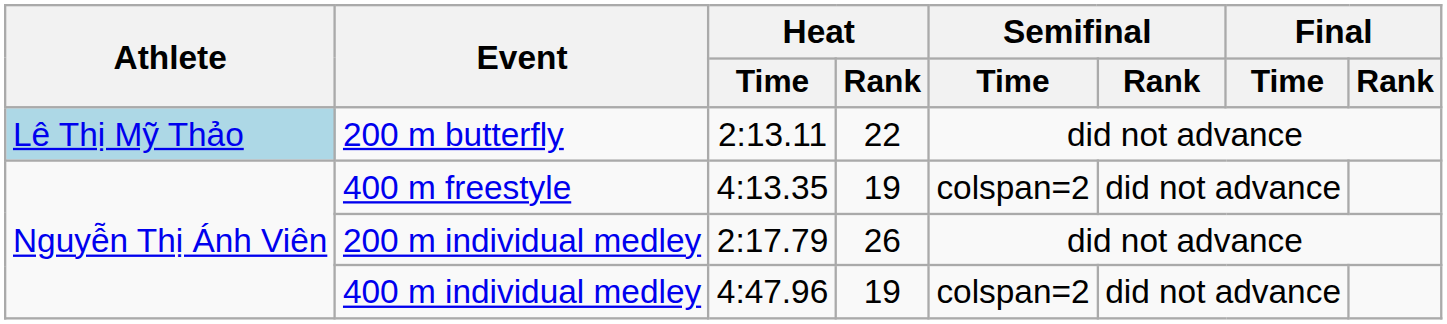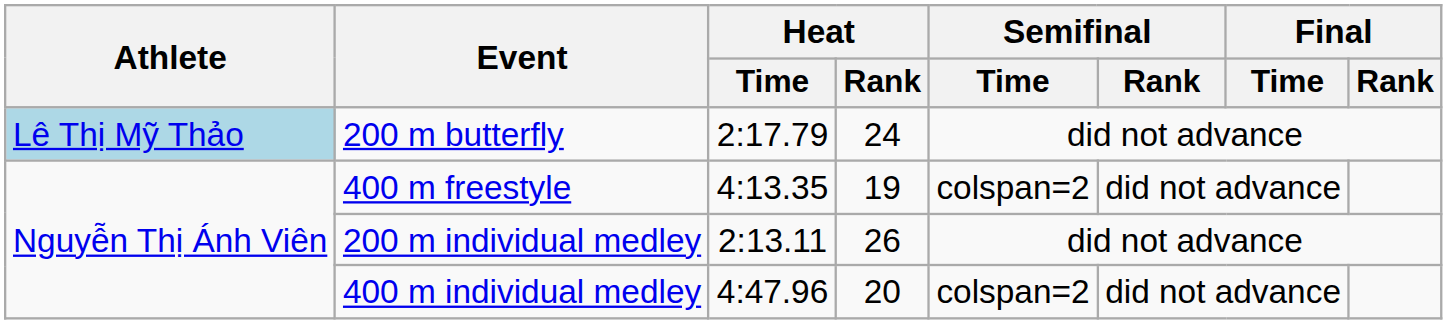200 m butterfly | Heat / Time: 2:13.11 -> 2:17.79
200 m butterfly | Heat / Rank: 22 -> 24
200 m individual medley | Heat / Time: 2:17.79 -> 2:13.11
400 m individual medley | Heat / Rank: 19 -> 20
